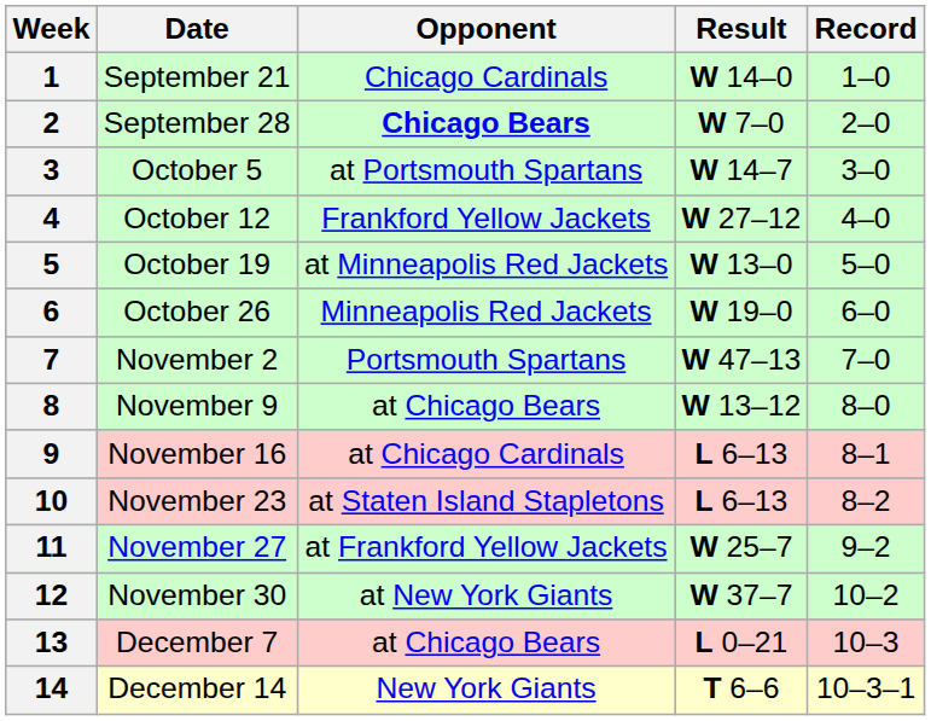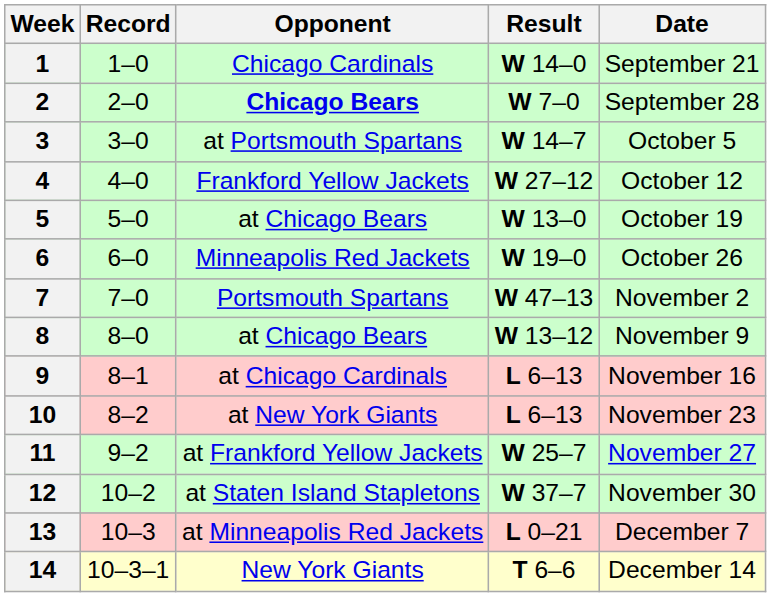columns swapped: Date <-> Record
5 | Opponent: at Minneapolis Red Jackets -> at Chicago Bears
10 | Opponent: at Staten Island Stapletons -> at New York Giants
12 | Opponent: at New York Giants -> at Staten Island Stapletons
13 | Opponent: at Chicago Bears -> at Minneapolis Red Jackets
